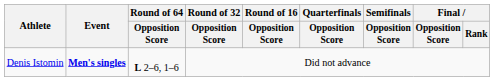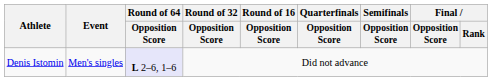Denis Istomin | Event: bold -> normal
Denis Istomin | Round of 64 / Opposition Score: no background -> lavender background
